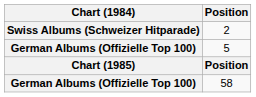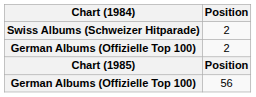row 3 | Position: 5 -> 2
row 5 | Position: 58 -> 56
